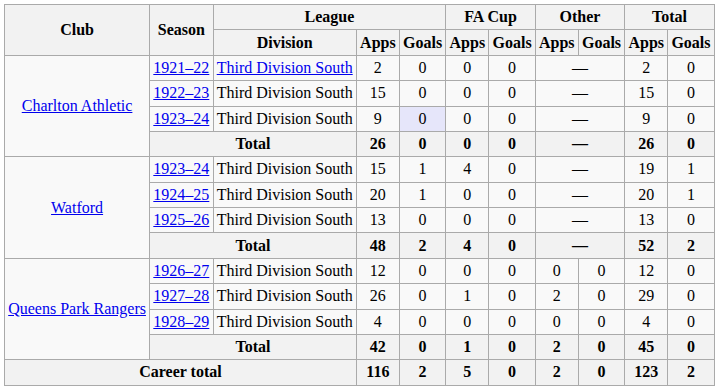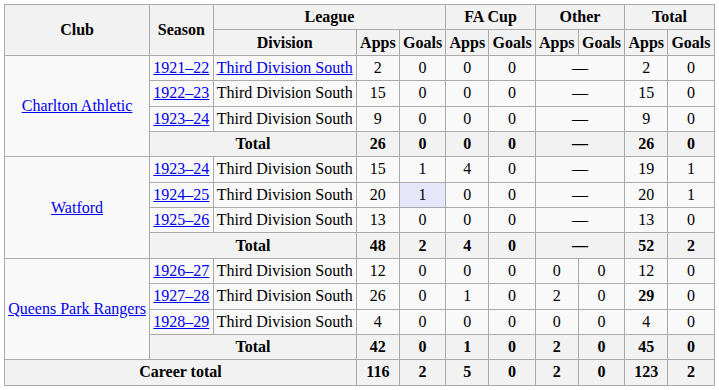1923–24 / 9 | League / Goals: lavender background -> no background
1924–25 | League / Goals: no background -> lavender background
1927–28 | Total / Apps: normal -> bold
